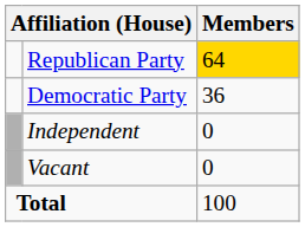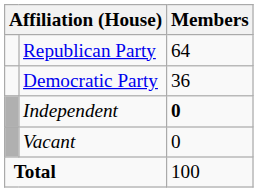Republican Party | Members: gold background -> no background
Independent | Members: normal -> bold
